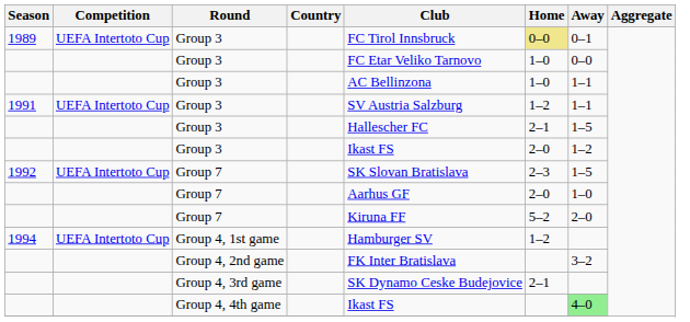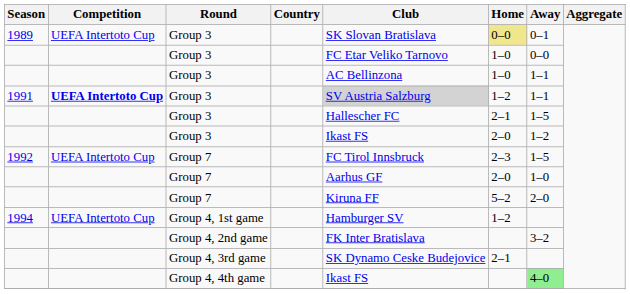1989 / Group 3 | Club: FC Tirol Innsbruck -> SK Slovan Bratislava
1991 / Group 3 | Competition: normal -> bold
1991 / Group 3 | Club: no background -> lightgrey background
1992 / Group 7 | Club: SK Slovan Bratislava -> FC Tirol Innsbruck
